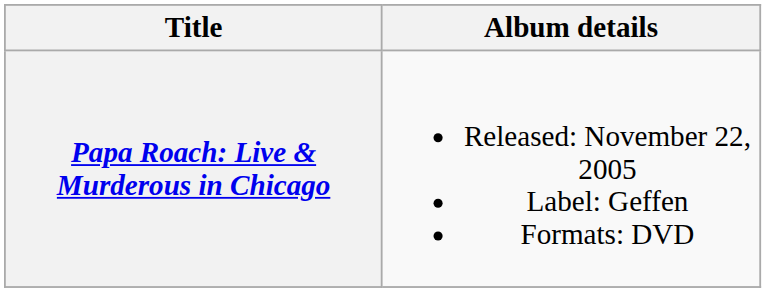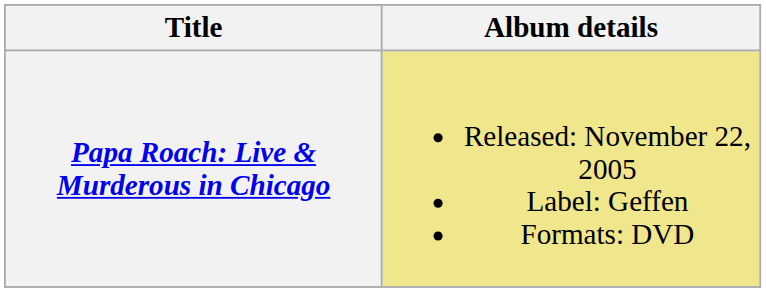Papa Roach: Live & Murderous in Chicago | Album details: no background -> khaki background
